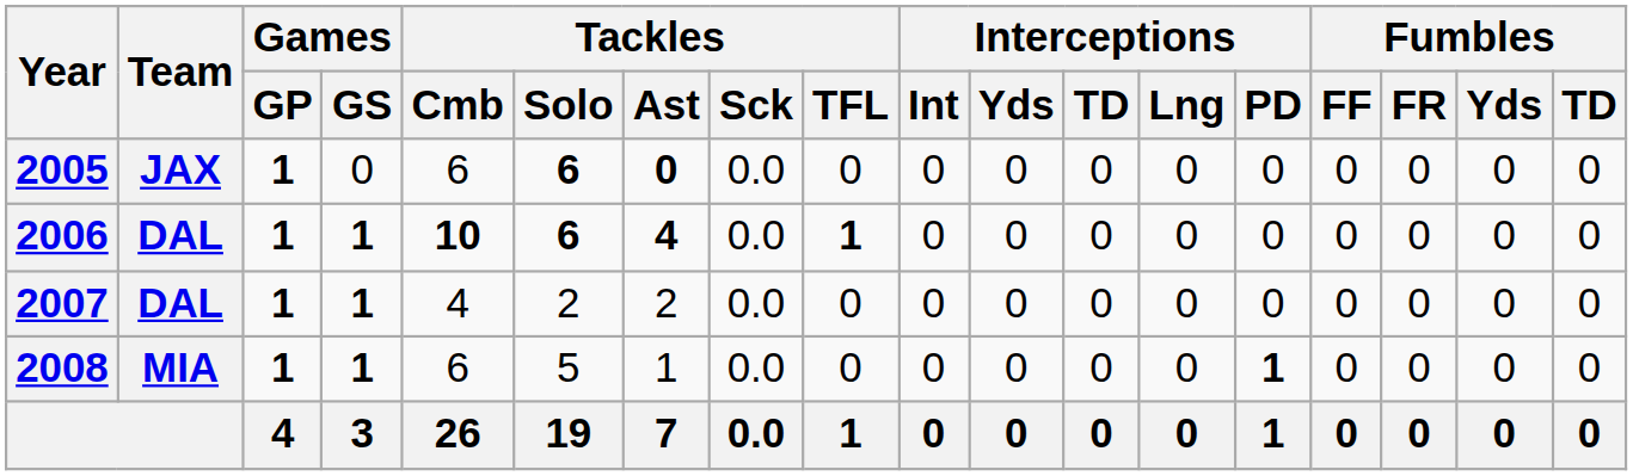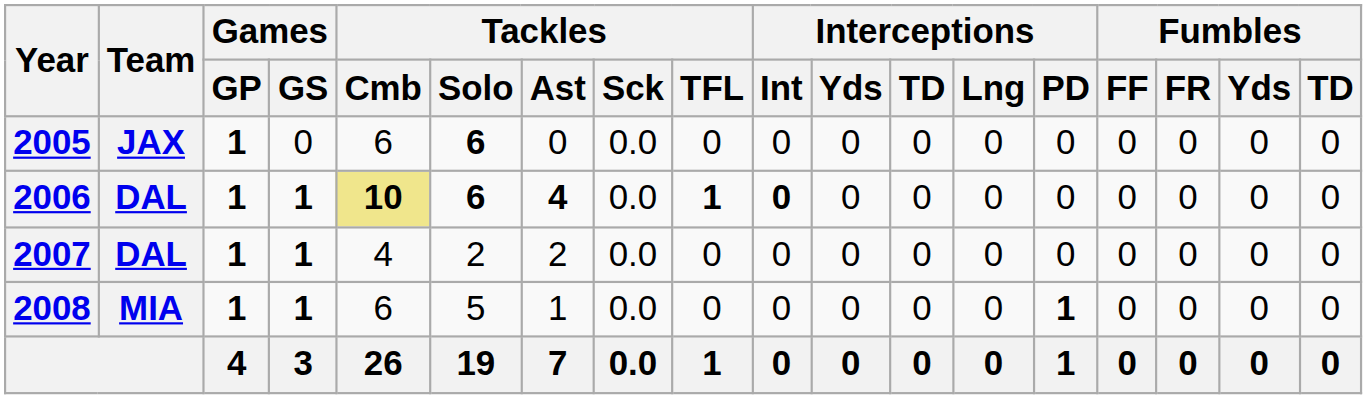2005 | Tackles / Ast: bold -> normal
2006 | Tackles / Cmb: no background -> khaki background
2006 | Interceptions / Int: normal -> bold
